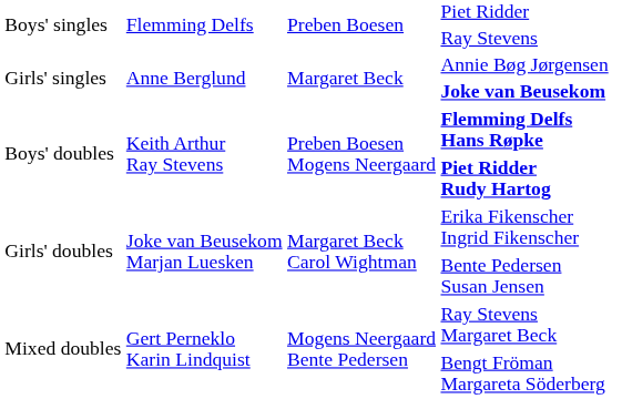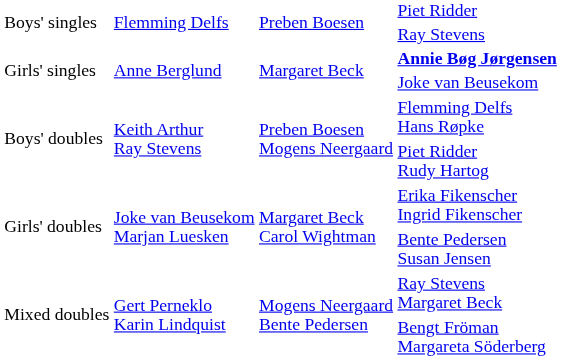Annie Bøg Jørgensen | column 4: normal -> bold
Joke van Beusekom | column 4: bold -> normal
Flemming Delfs Hans Røpke | column 4: bold -> normal
Piet Ridder Rudy Hartog | column 4: bold -> normal
